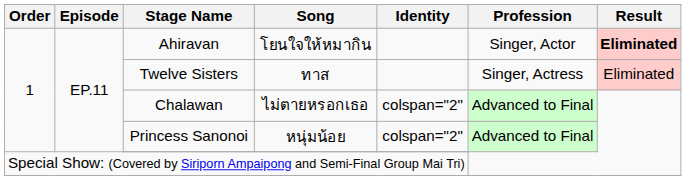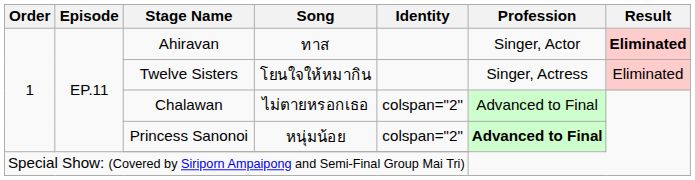Ahiravan | Song: โยนใจให้หมากิน -> ทาส
Twelve Sisters | Song: ทาส -> โยนใจให้หมากิน
Princess Sanonoi | Profession: normal -> bold
